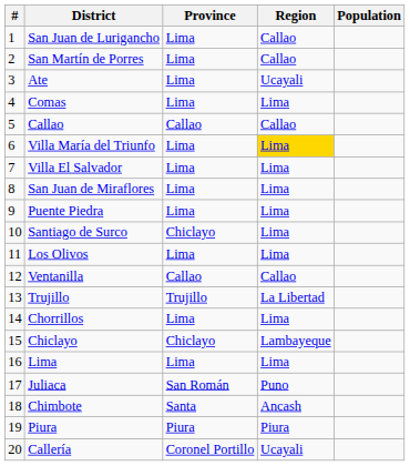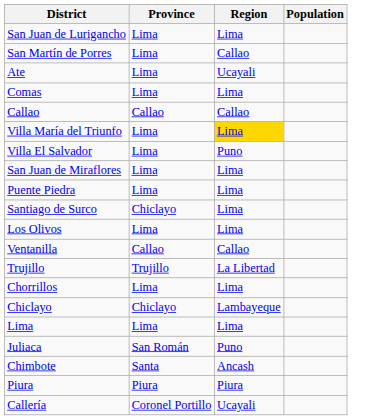- column: # | 1 | 2 | 3 | 4 | 5 | 6 | 7 | 8 | 9 | 10 | 11 | 12 | 13 | 14 | 15 | 16 | 17 | 18 | 19 | 20
San Juan de Lurigancho | Region: Callao -> Lima
Villa El Salvador | Region: Lima -> Puno
